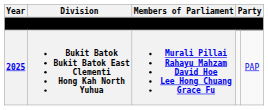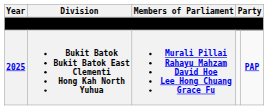2025 | column 5: normal -> bold
